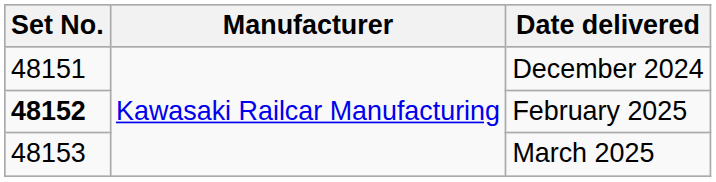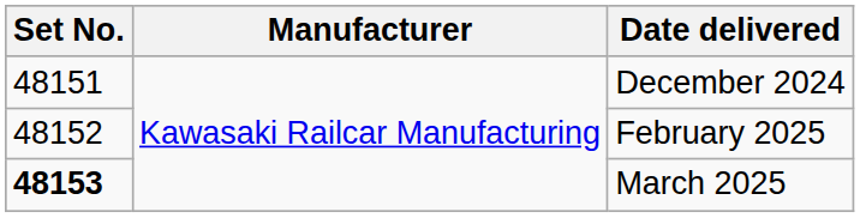February 2025 | Set No.: bold -> normal
March 2025 | Set No.: normal -> bold
